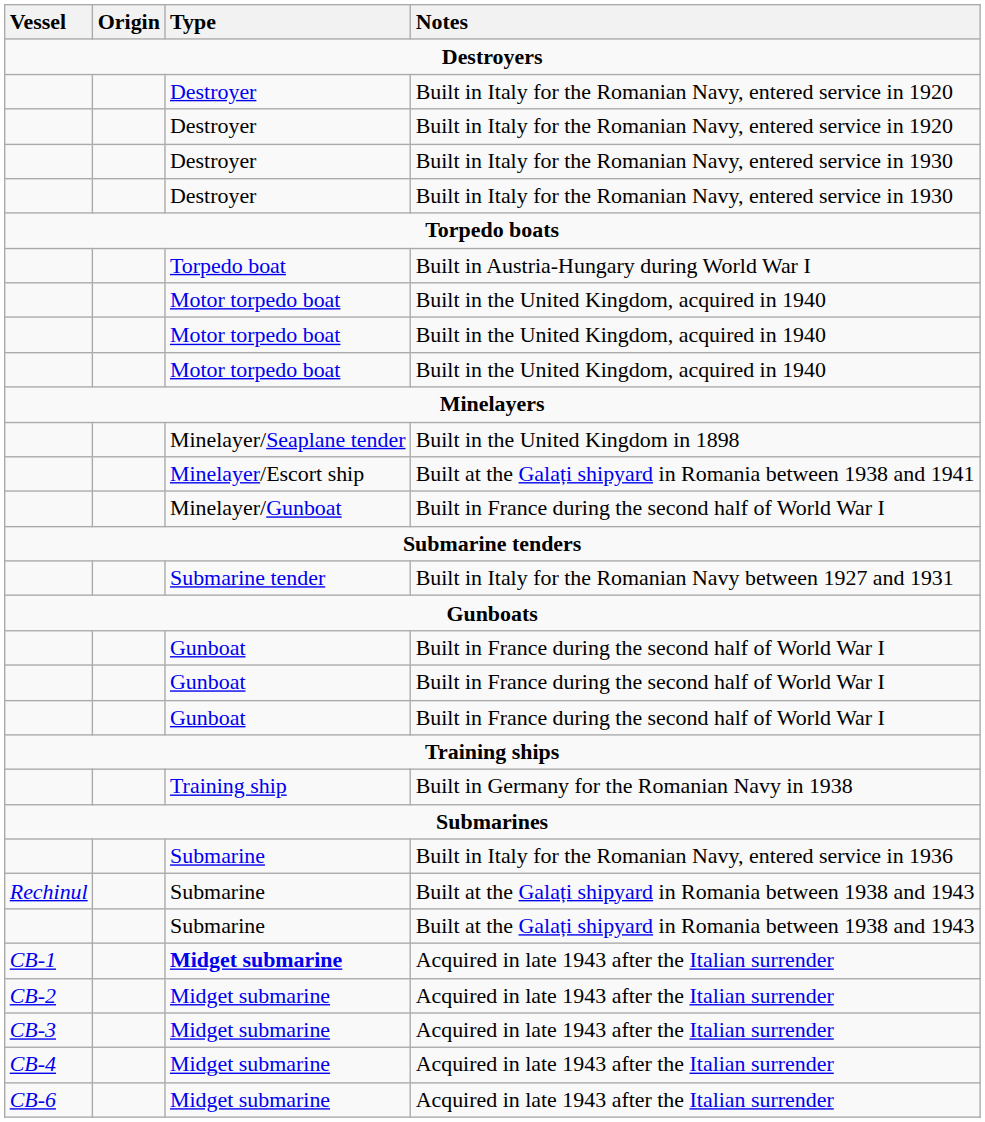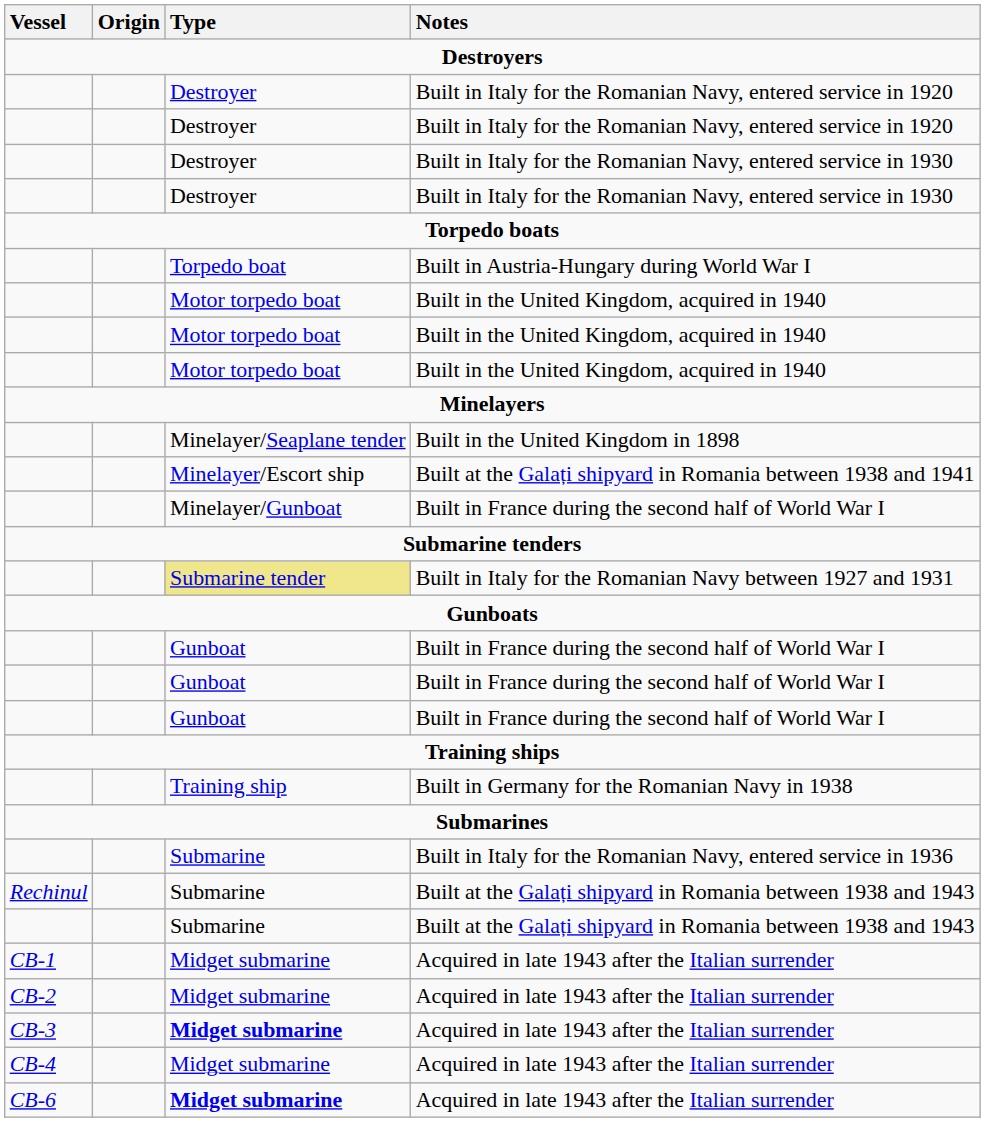Built in Italy for the Romanian Navy between 1927 and 1931 | Type: no background -> khaki background
CB-1 / Acquired in late 1943 after the Italian surrender | Type: bold -> normal
CB-3 / Acquired in late 1943 after the Italian surrender | Type: normal -> bold
CB-6 / Acquired in late 1943 after the Italian surrender | Type: normal -> bold
